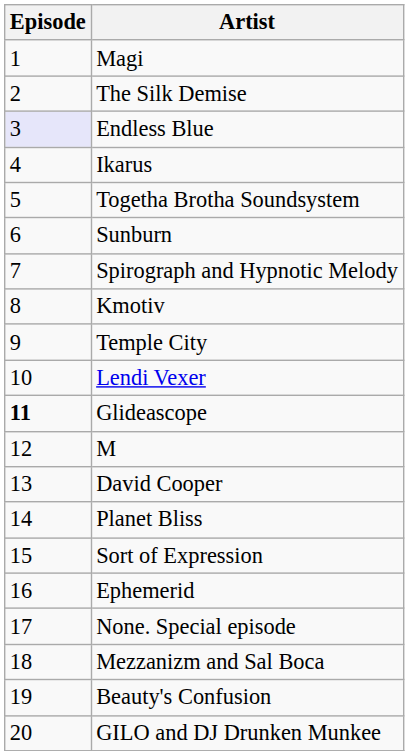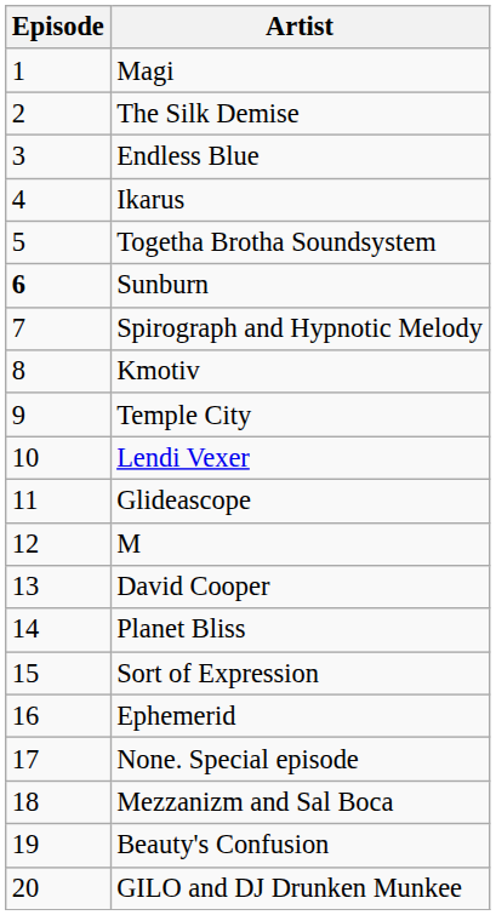Endless Blue | Episode: lavender background -> no background
Sunburn | Episode: normal -> bold
Glideascope | Episode: bold -> normal
